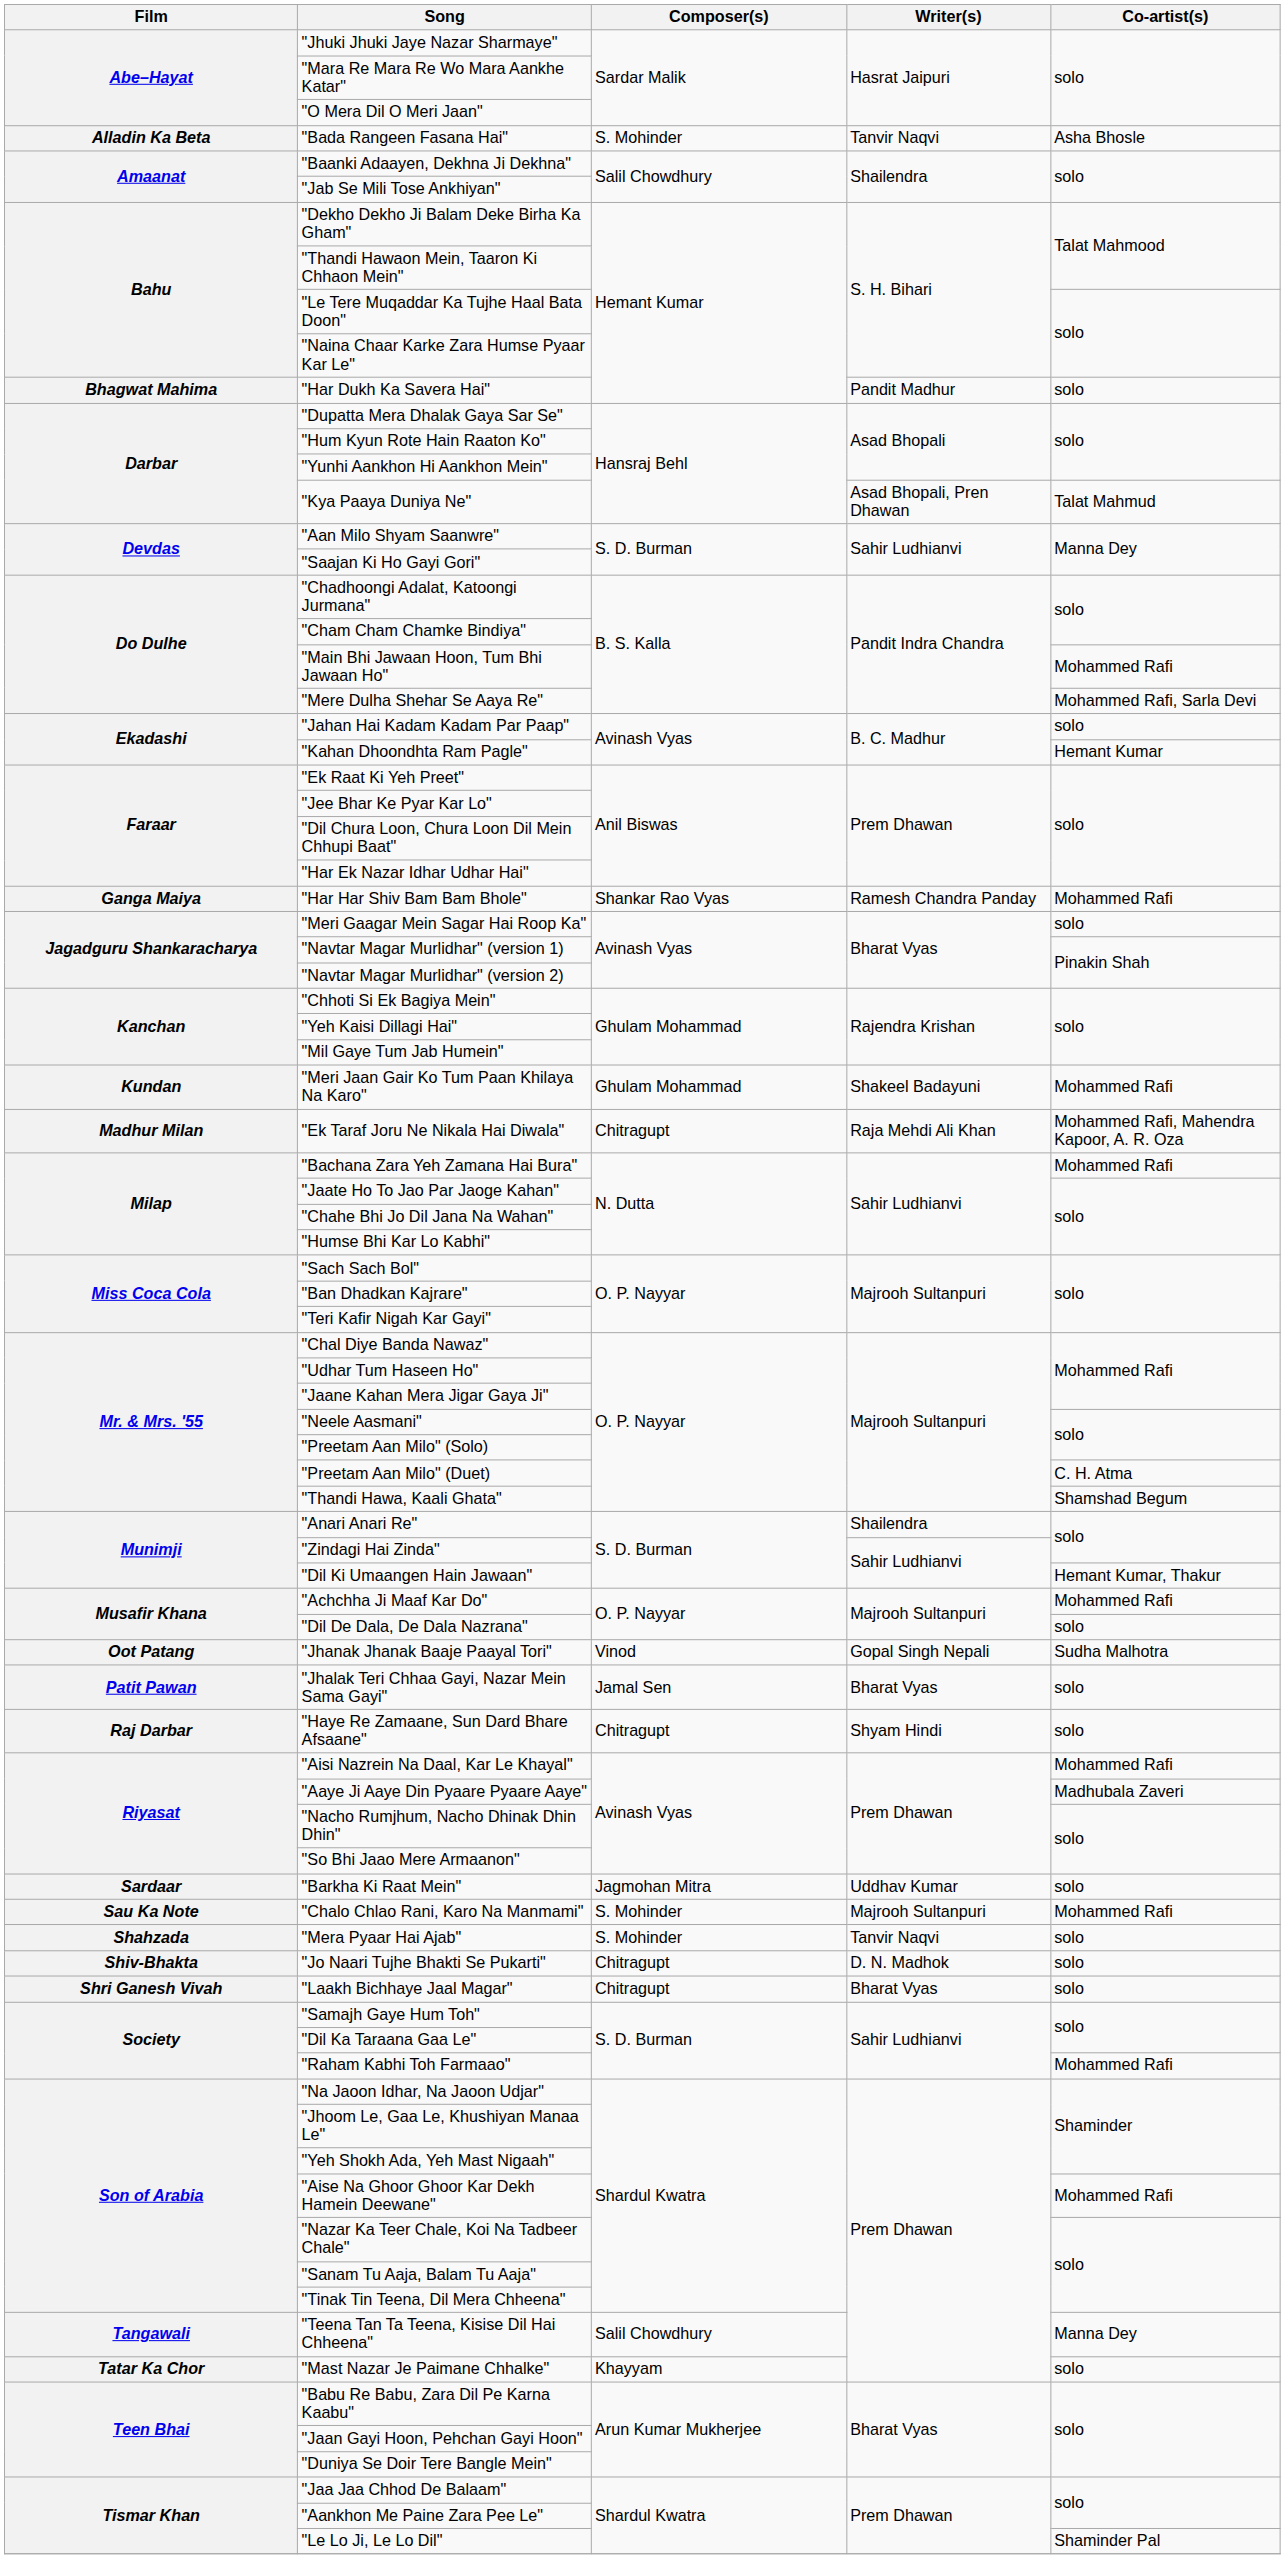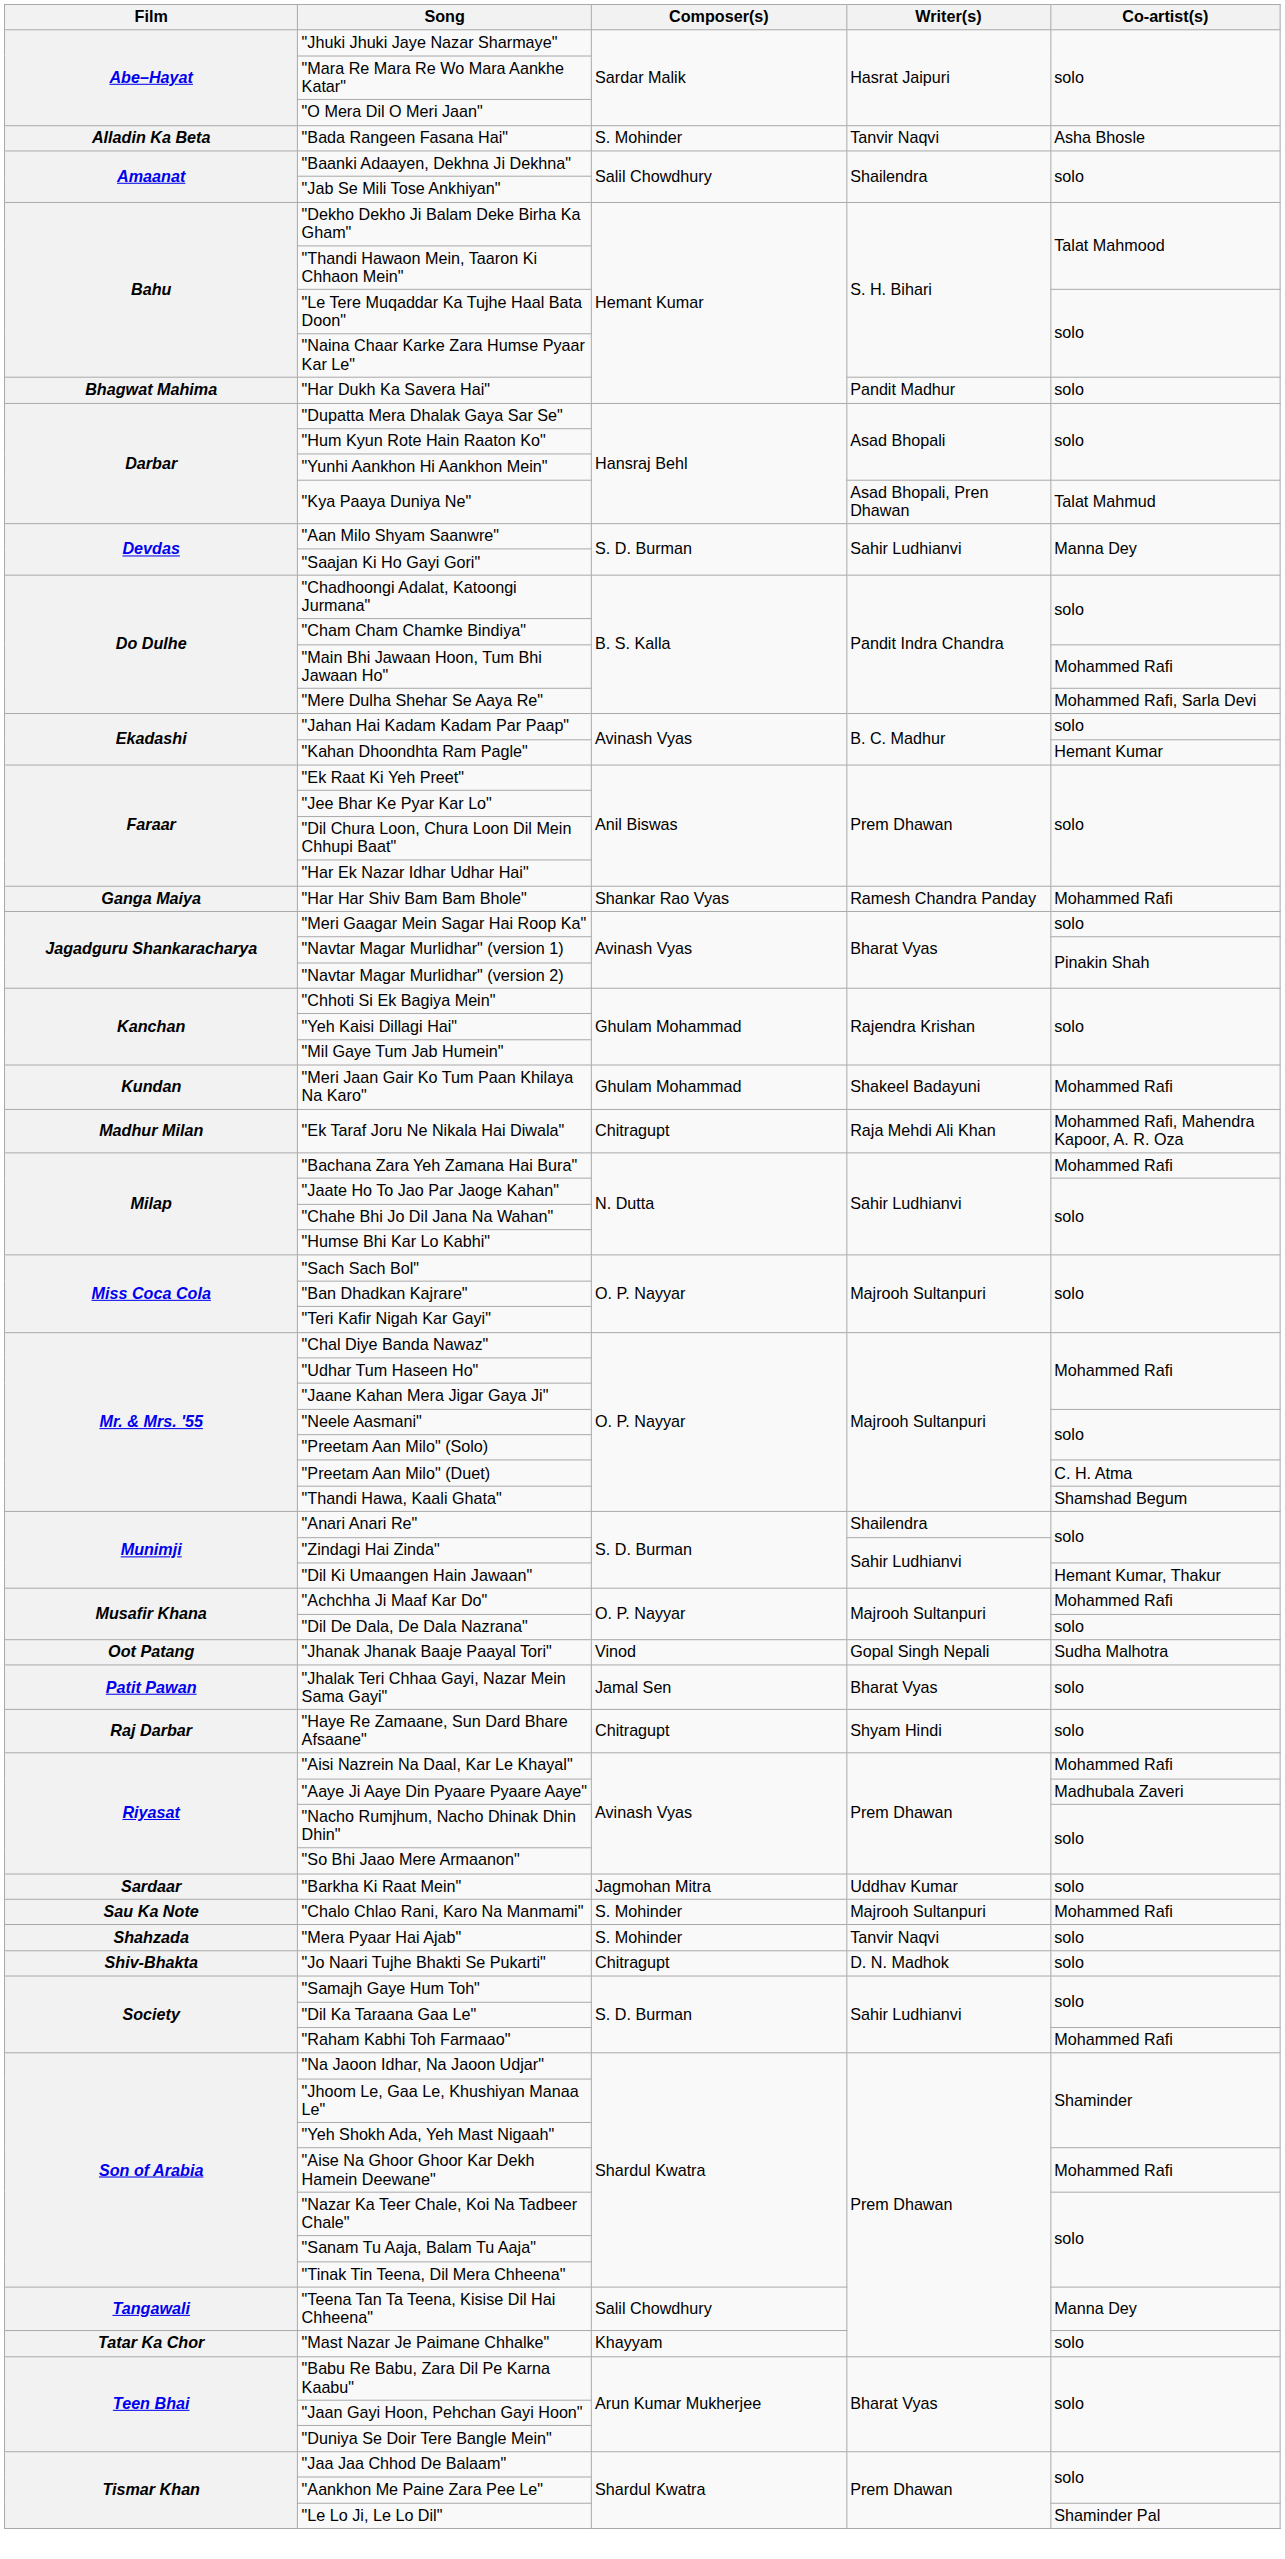- row: Shri Ganesh Vivah | "Laakh Bichhaye Jaal Magar" | Chitragupt | Bharat Vyas | solo
